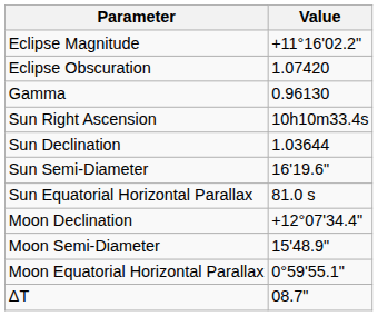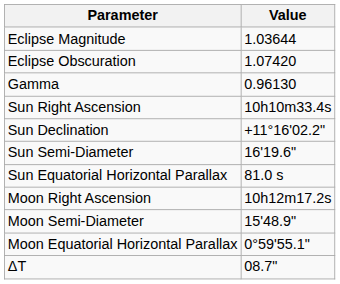Eclipse Magnitude | Value: +11°16'02.2" -> 1.03644
Sun Declination | Value: 1.03644 -> +11°16'02.2"
+ row: Moon Right Ascension | 10h12m17.2s
- row: Moon Declination | +12°07'34.4"
